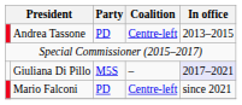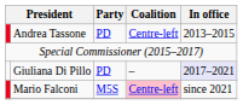Giuliana Di Pillo | Party: M5S -> PD
Mario Falconi | Party: PD -> M5S
Mario Falconi | Coalition: no background -> pink background
